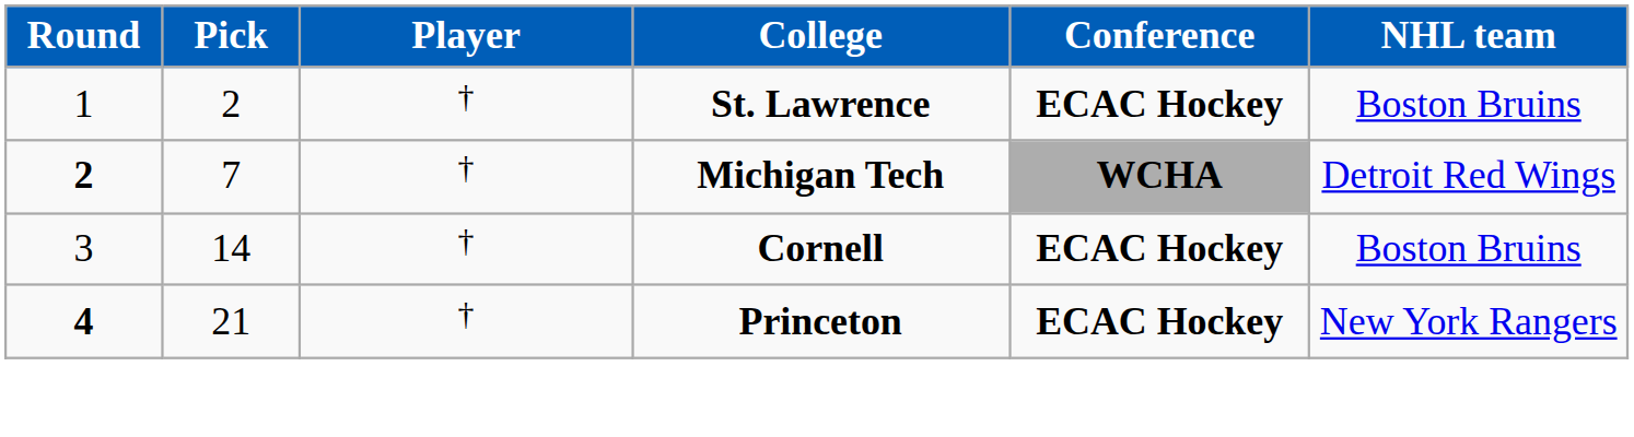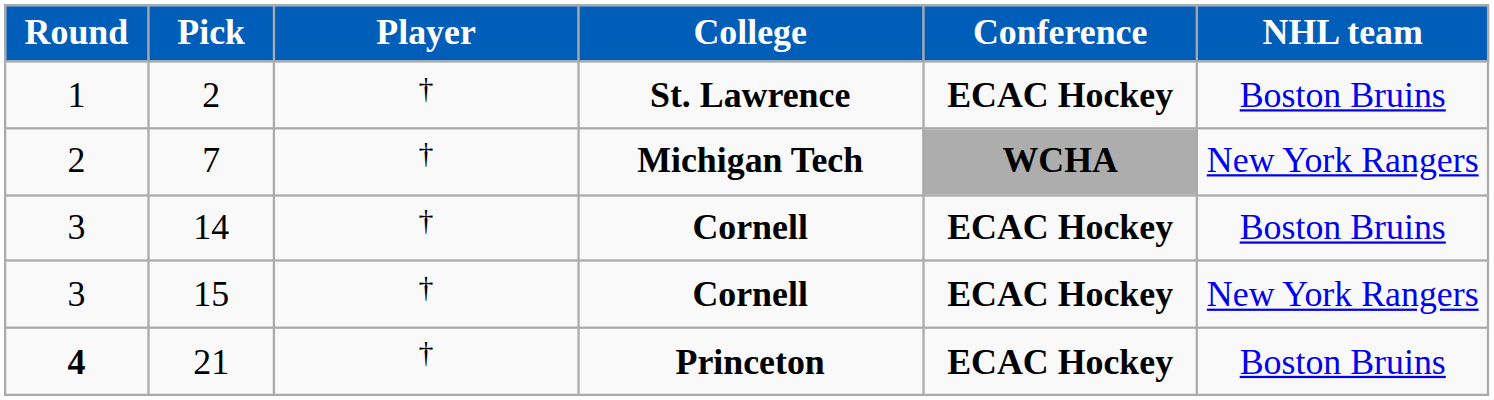7 | Round: bold -> normal
7 | NHL team: Detroit Red Wings -> New York Rangers
+ row: 3 | 15 | † | Cornell | ECAC Hockey | New York Rangers
21 | NHL team: New York Rangers -> Boston Bruins
